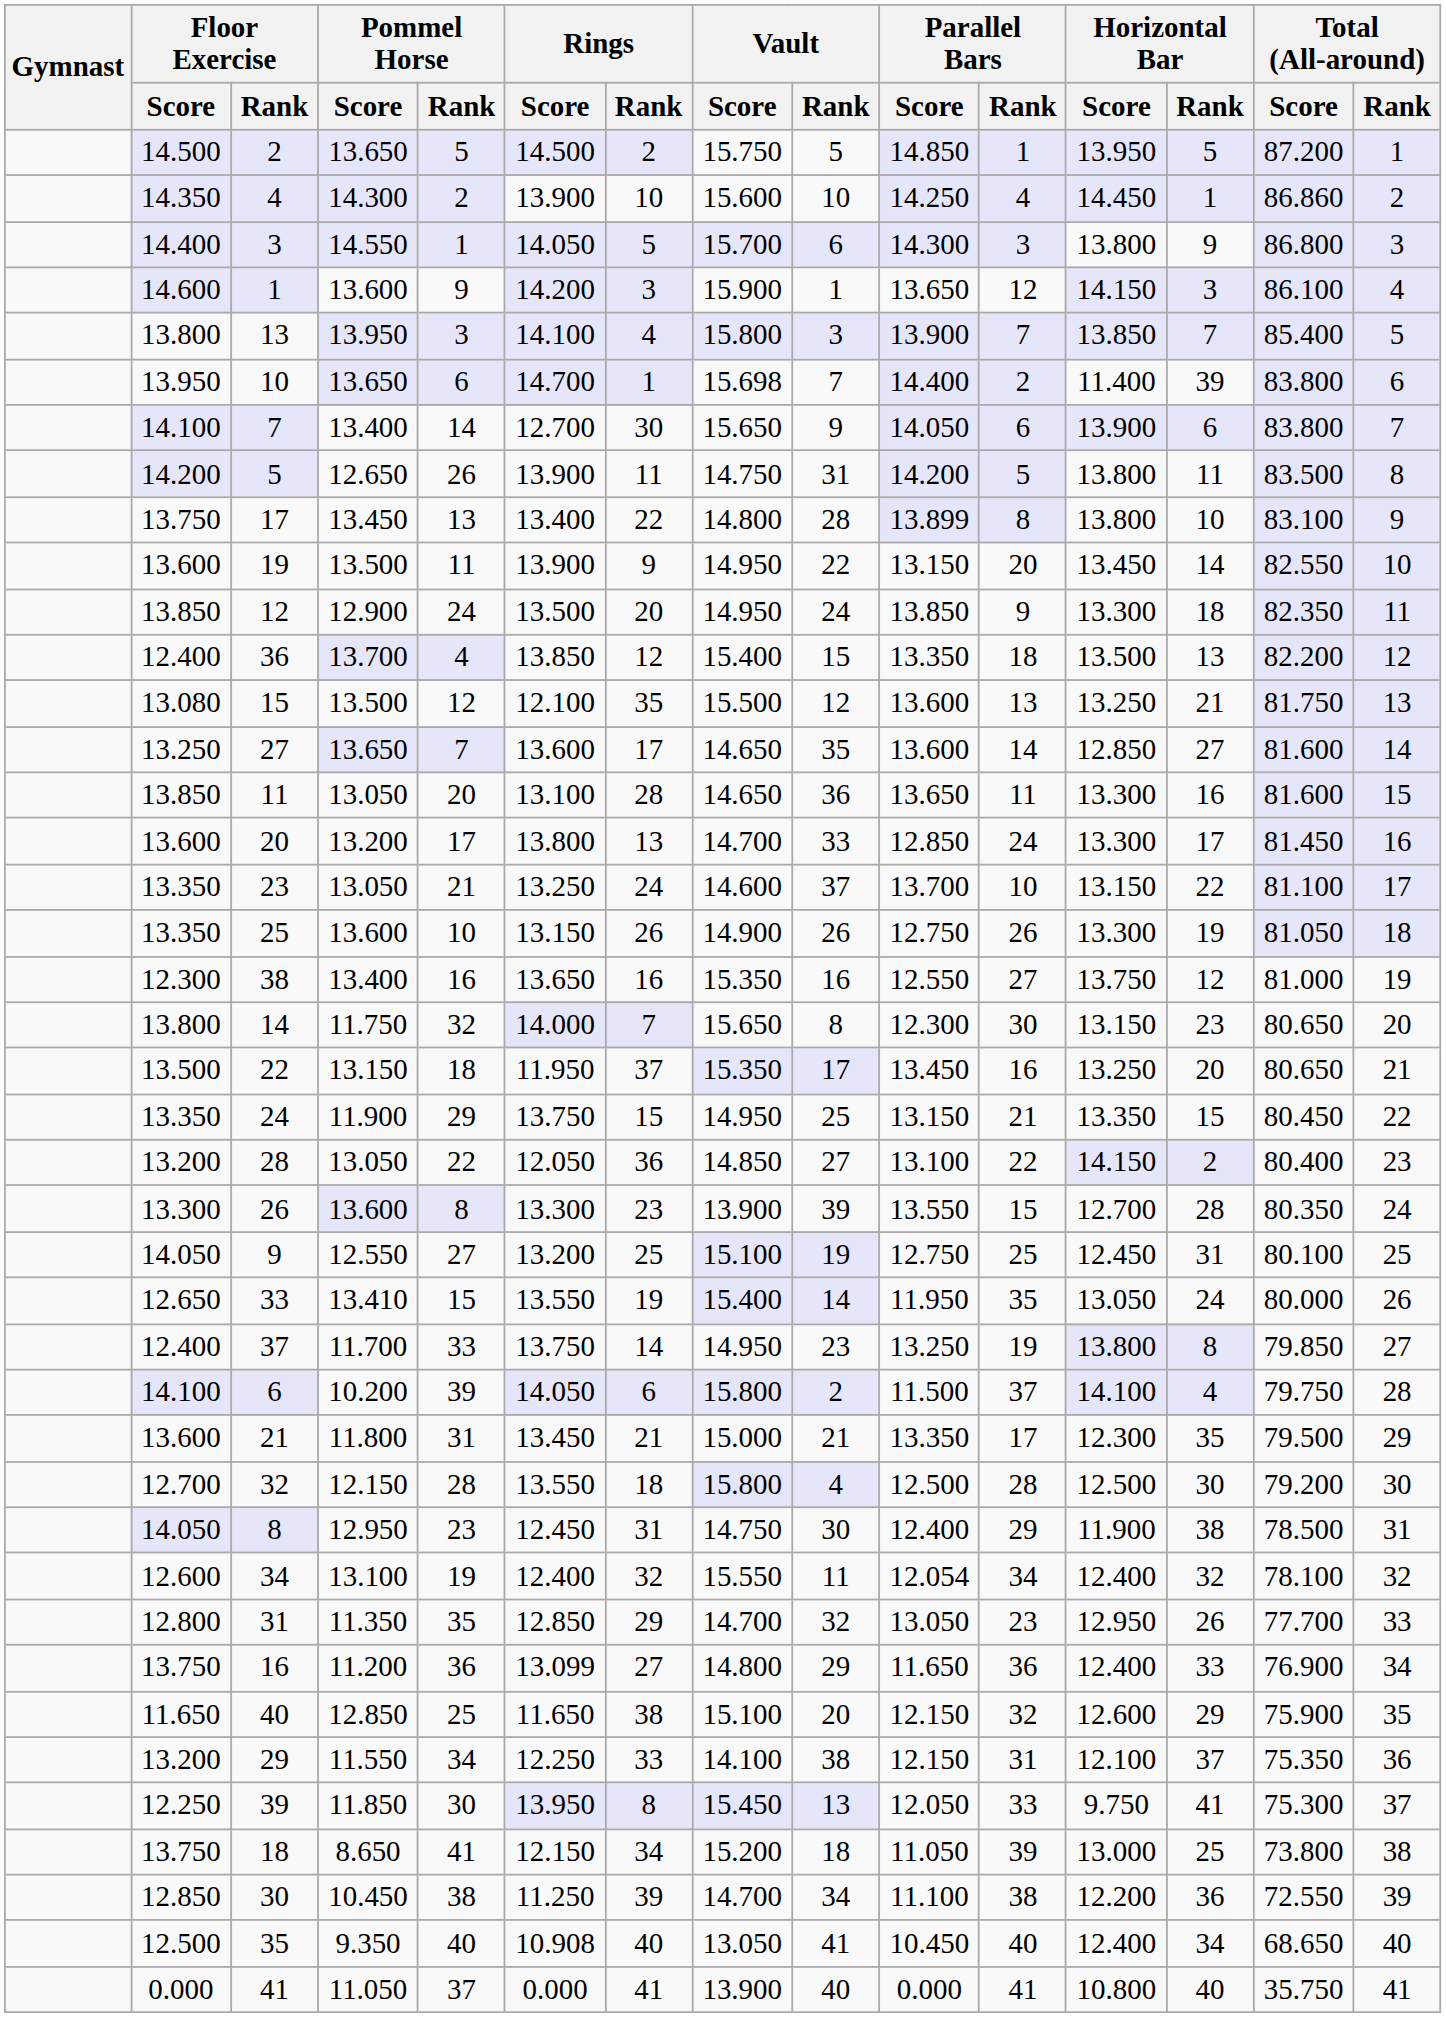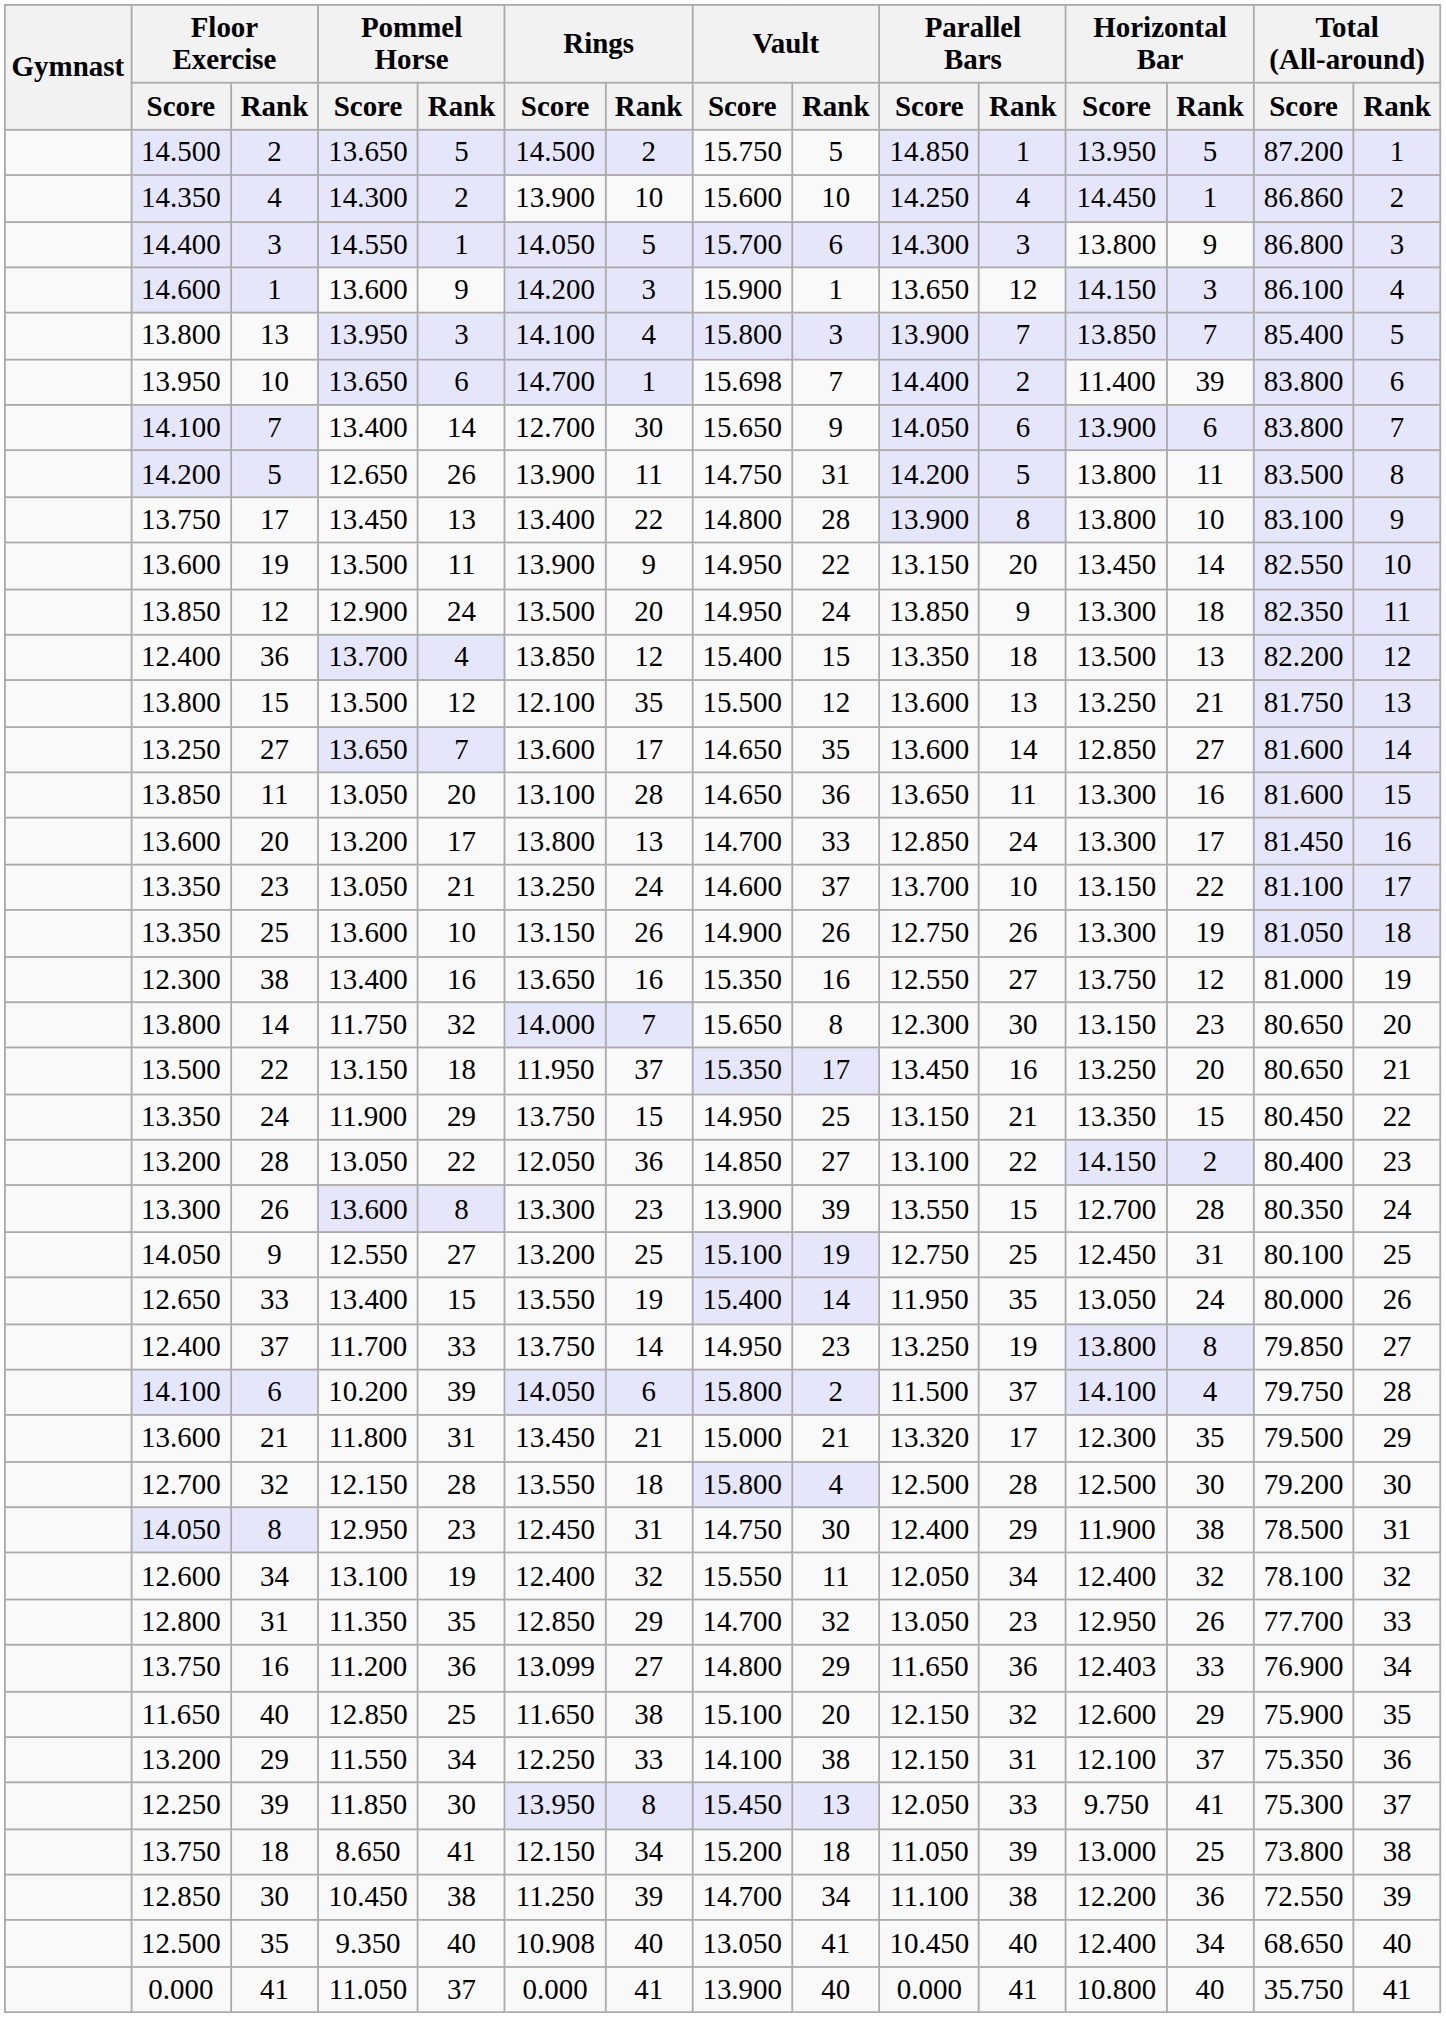row 11 | Parallel Bars / Score: 13.899 -> 13.900
row 15 | Floor Exercise / Score: 13.080 -> 13.800
row 28 | Pommel Horse / Score: 13.410 -> 13.400
row 31 | Parallel Bars / Score: 13.350 -> 13.320
row 34 | Parallel Bars / Score: 12.054 -> 12.050
row 36 | Horizontal Bar / Score: 12.400 -> 12.403
